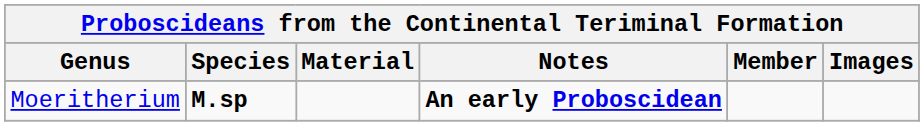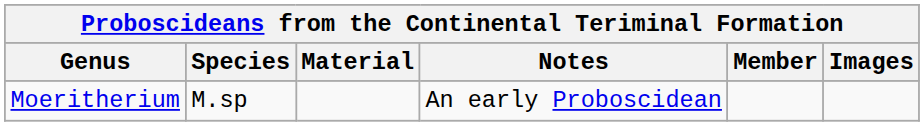Moeritherium | Species: bold -> normal
Moeritherium | Notes: bold -> normal
